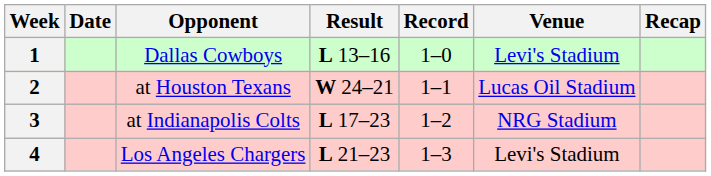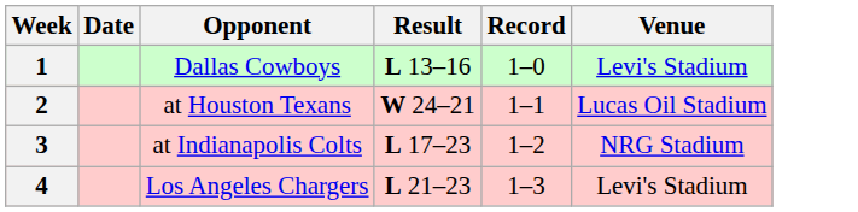- column: Recap
